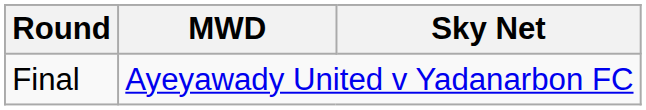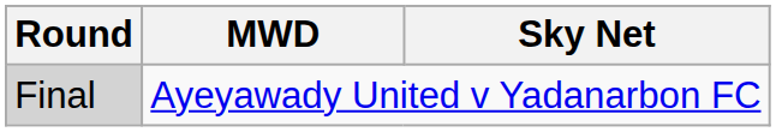Final | Round: no background -> lightgrey background
